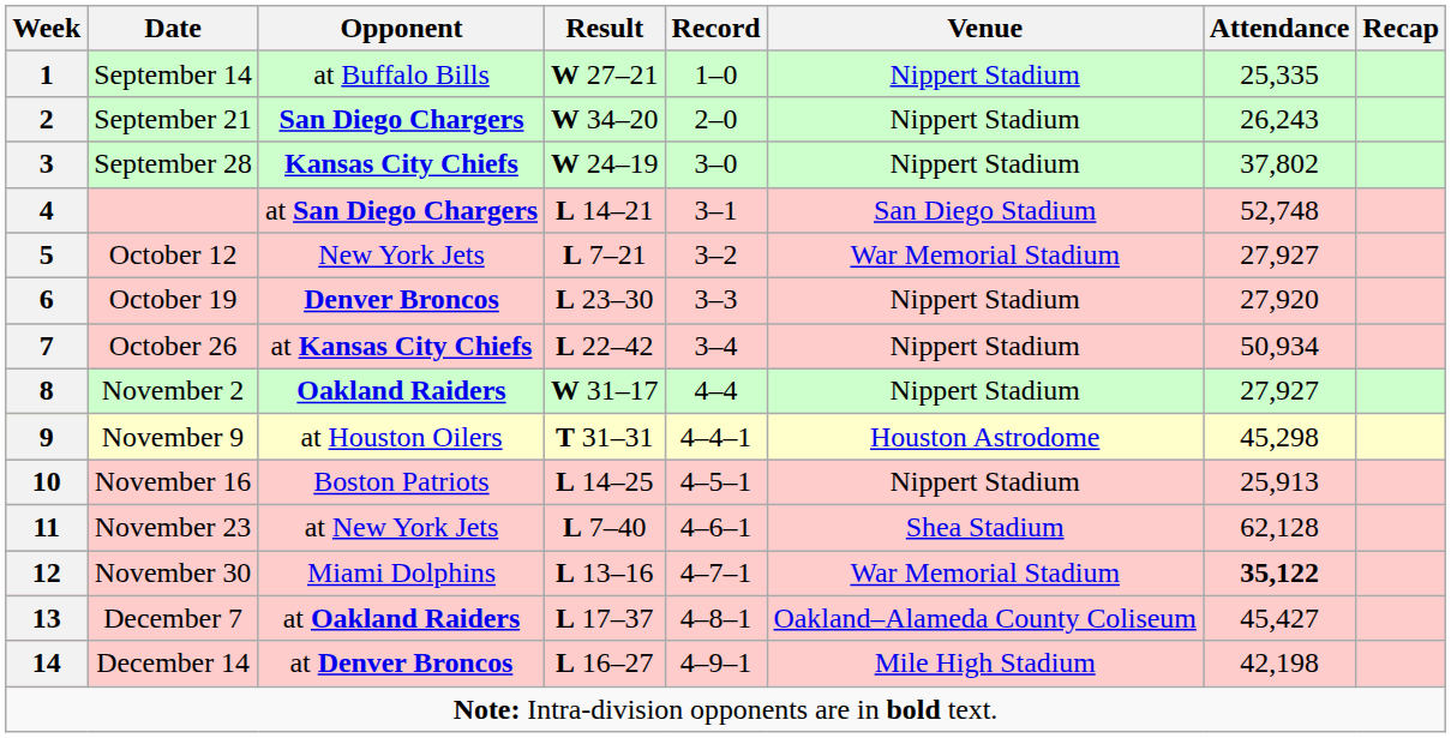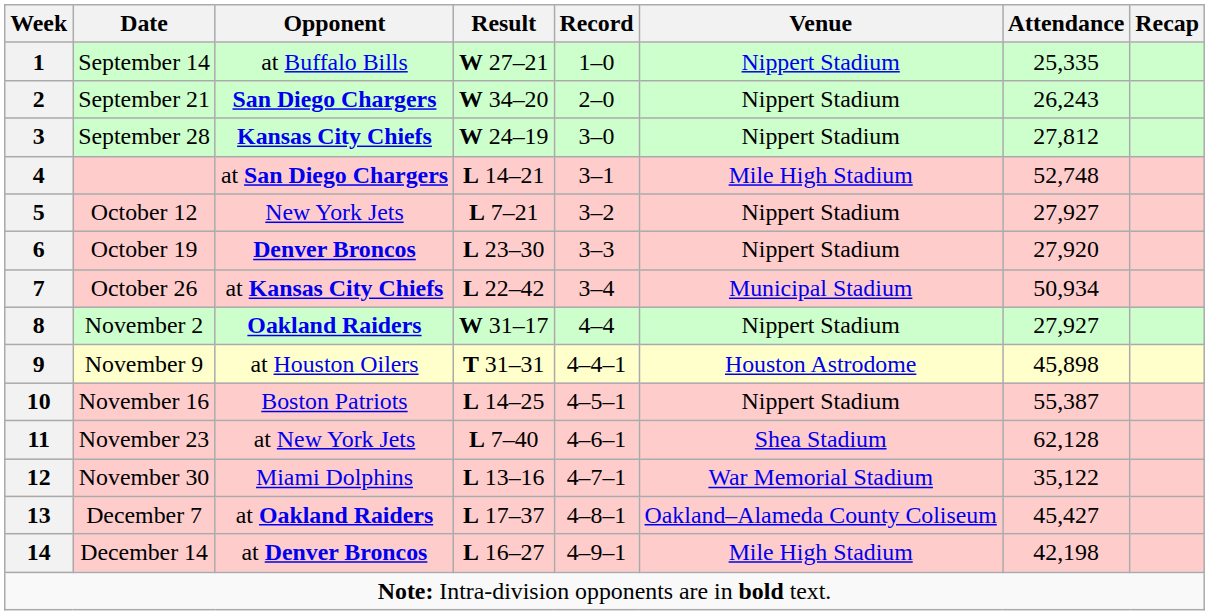3 | Attendance: 37,802 -> 27,812
4 | Venue: San Diego Stadium -> Mile High Stadium
5 | Venue: War Memorial Stadium -> Nippert Stadium
7 | Venue: Nippert Stadium -> Municipal Stadium
9 | Attendance: 45,298 -> 45,898
10 | Attendance: 25,913 -> 55,387
12 | Attendance: bold -> normal
